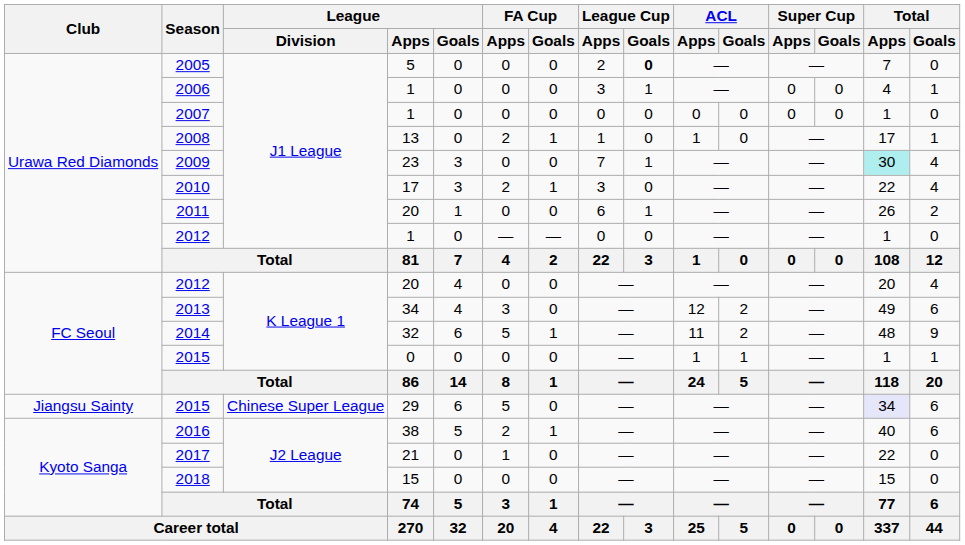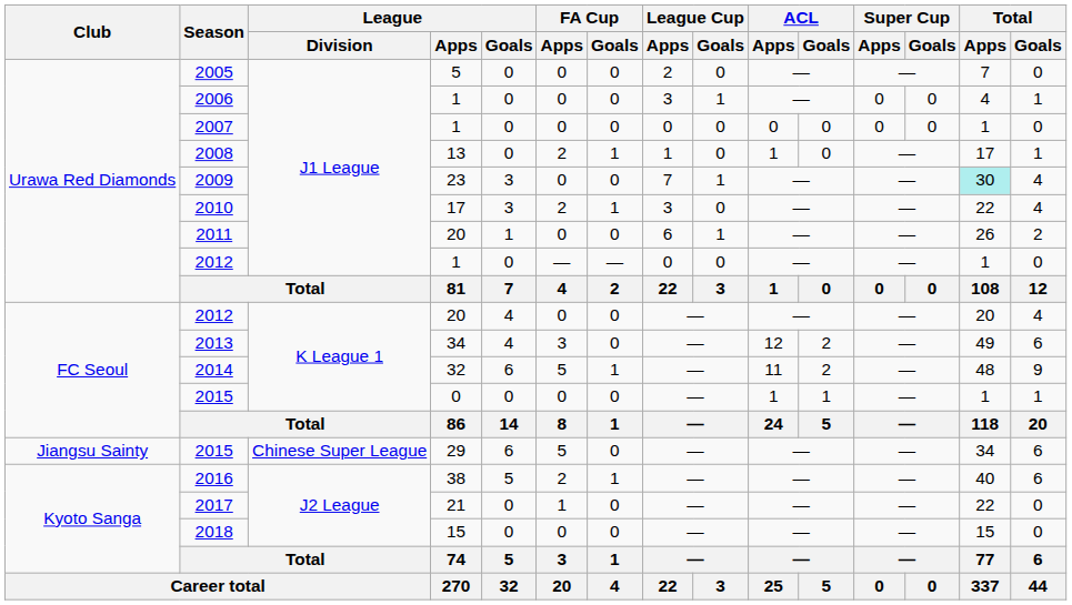2005 | League Cup / Goals: bold -> normal
2015 / 29 | Total / Apps: lavender background -> no background
